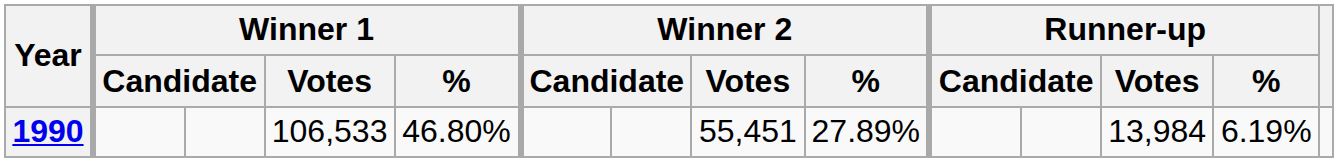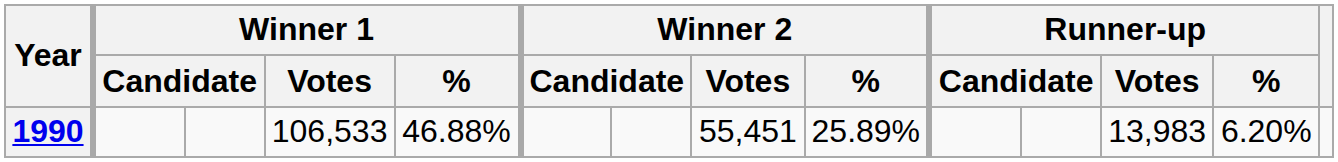1990 | Winner 1 / %: 46.80% -> 46.88%
1990 | Winner 2 / %: 27.89% -> 25.89%
1990 | Runner-up / Votes: 13,984 -> 13,983
1990 | Runner-up / %: 6.19% -> 6.20%
